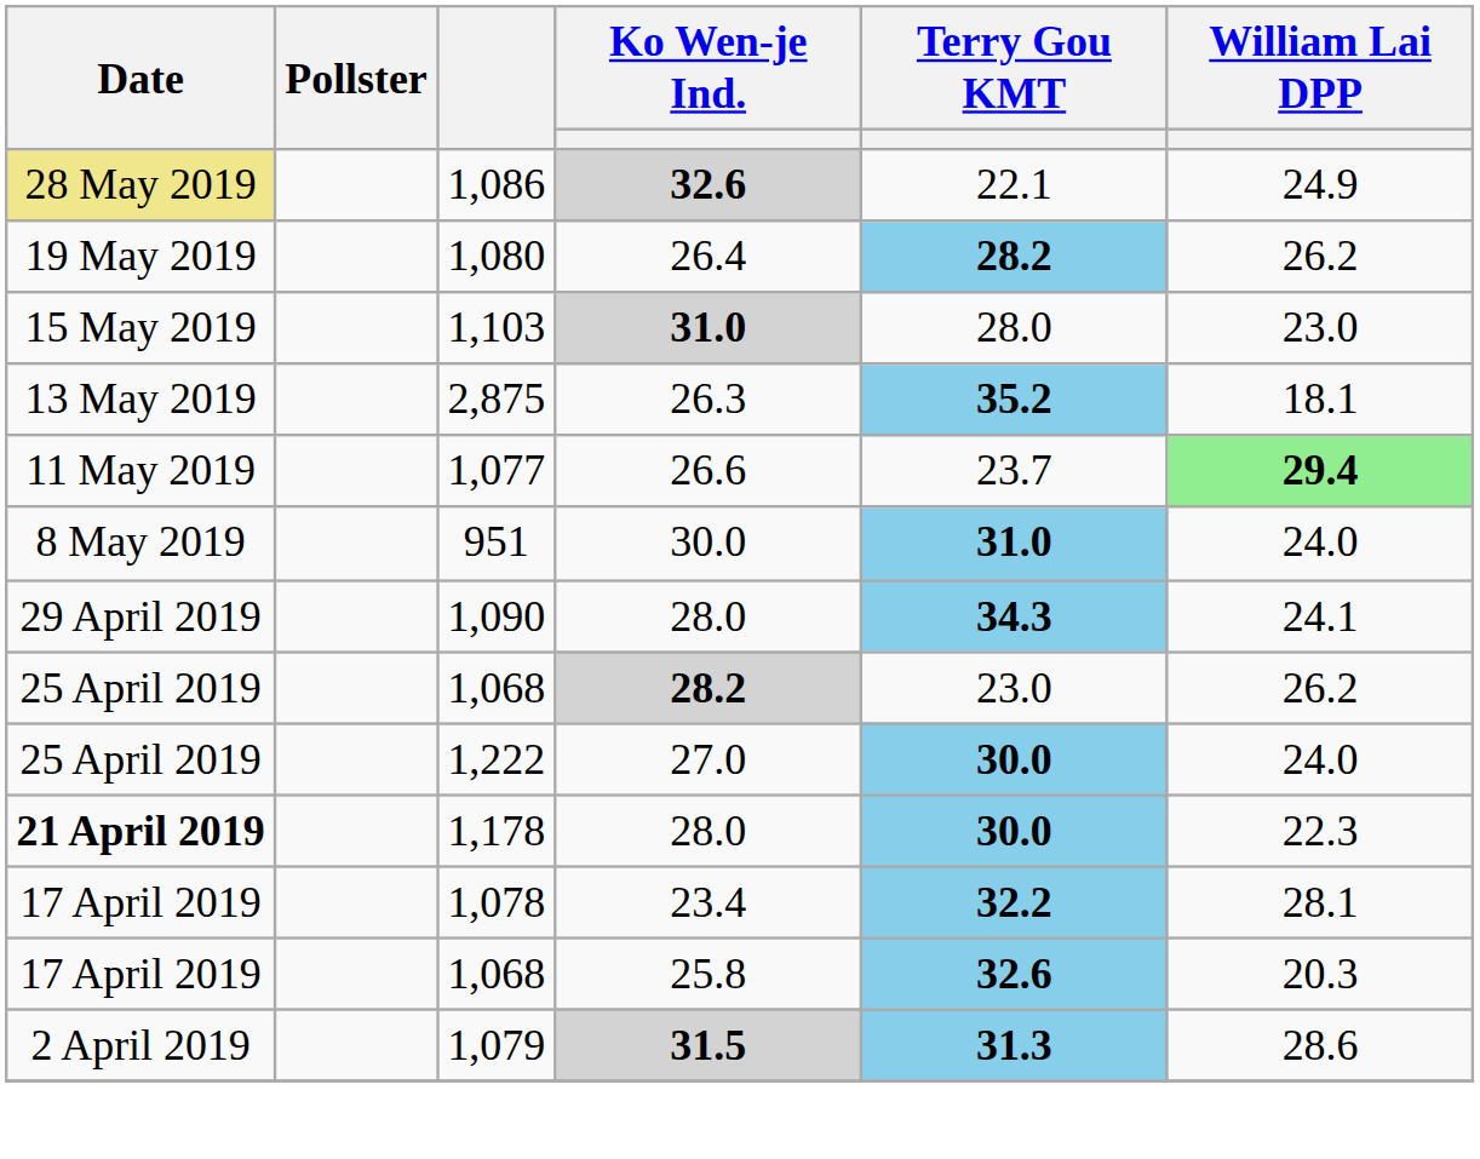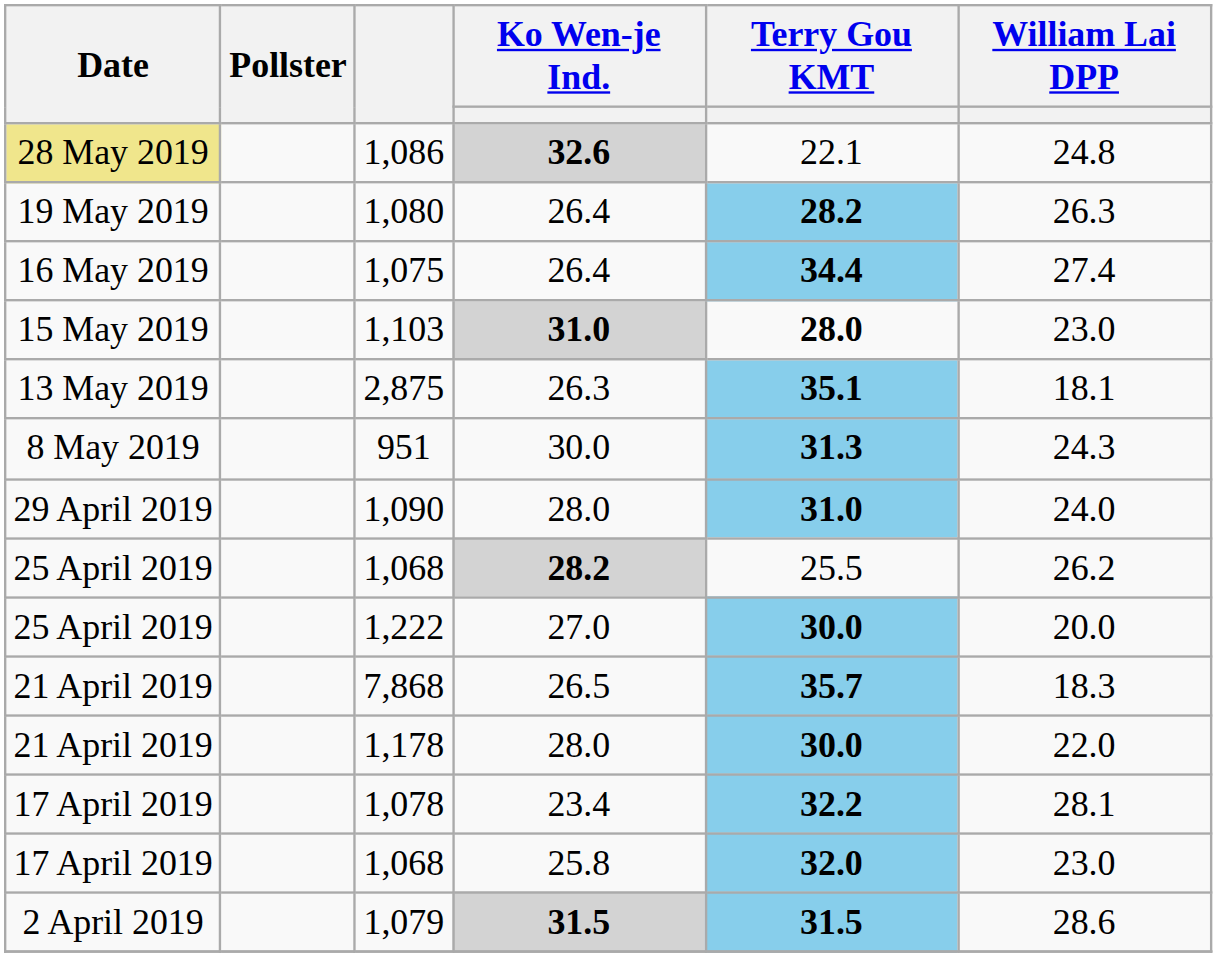1,086 | William Lai DPP: 24.9 -> 24.8
1,080 | William Lai DPP: 26.2 -> 26.3
+ row: 16 May 2019 | 1,075 | 26.4 | 34.4 | 27.4
1,103 | Terry Gou KMT: normal -> bold
2,875 | Terry Gou KMT: 35.2 -> 35.1
- row: 11 May 2019 | 1,077 | 26.6 | 23.7 | 29.4
951 | Terry Gou KMT: 31.0 -> 31.3
951 | William Lai DPP: 24.0 -> 24.3
1,090 | Terry Gou KMT: 34.3 -> 31.0
1,090 | William Lai DPP: 24.1 -> 24.0
1,068 / 28.2 | Terry Gou KMT: 23.0 -> 25.5
1,222 | William Lai DPP: 24.0 -> 20.0
+ row: 21 April 2019 | 7,868 | 26.5 | 35.7 | 18.3
1,178 | Date: bold -> normal
1,178 | William Lai DPP: 22.3 -> 22.0
1,068 / 25.8 | Terry Gou KMT: 32.6 -> 32.0
1,068 / 25.8 | William Lai DPP: 20.3 -> 23.0
1,079 | Terry Gou KMT: 31.3 -> 31.5
